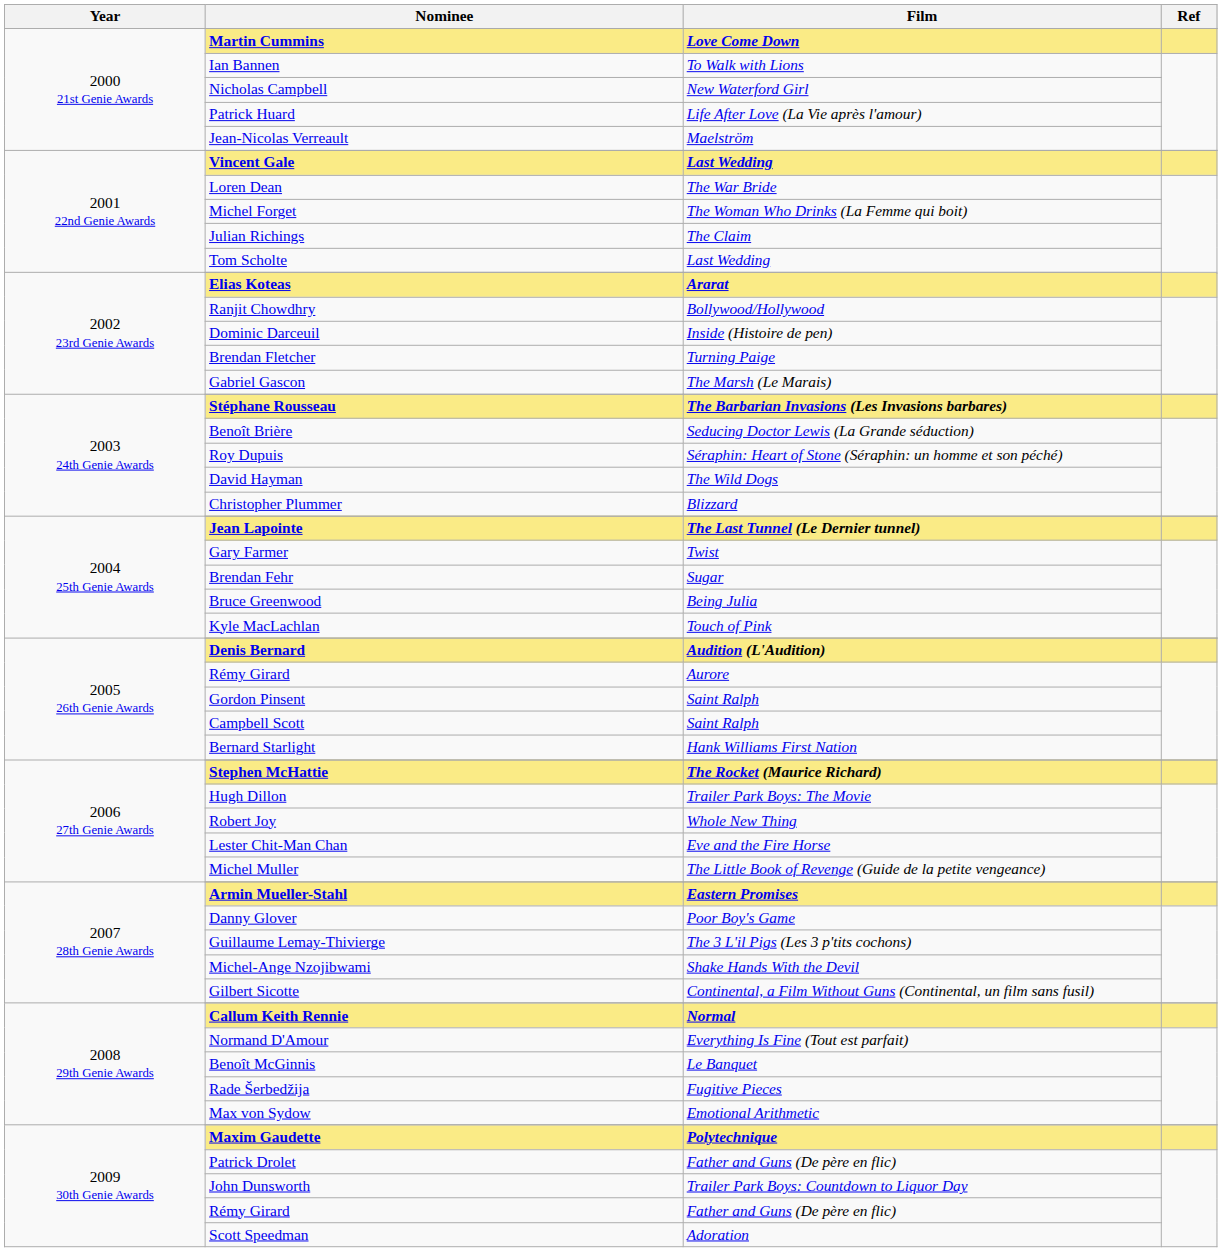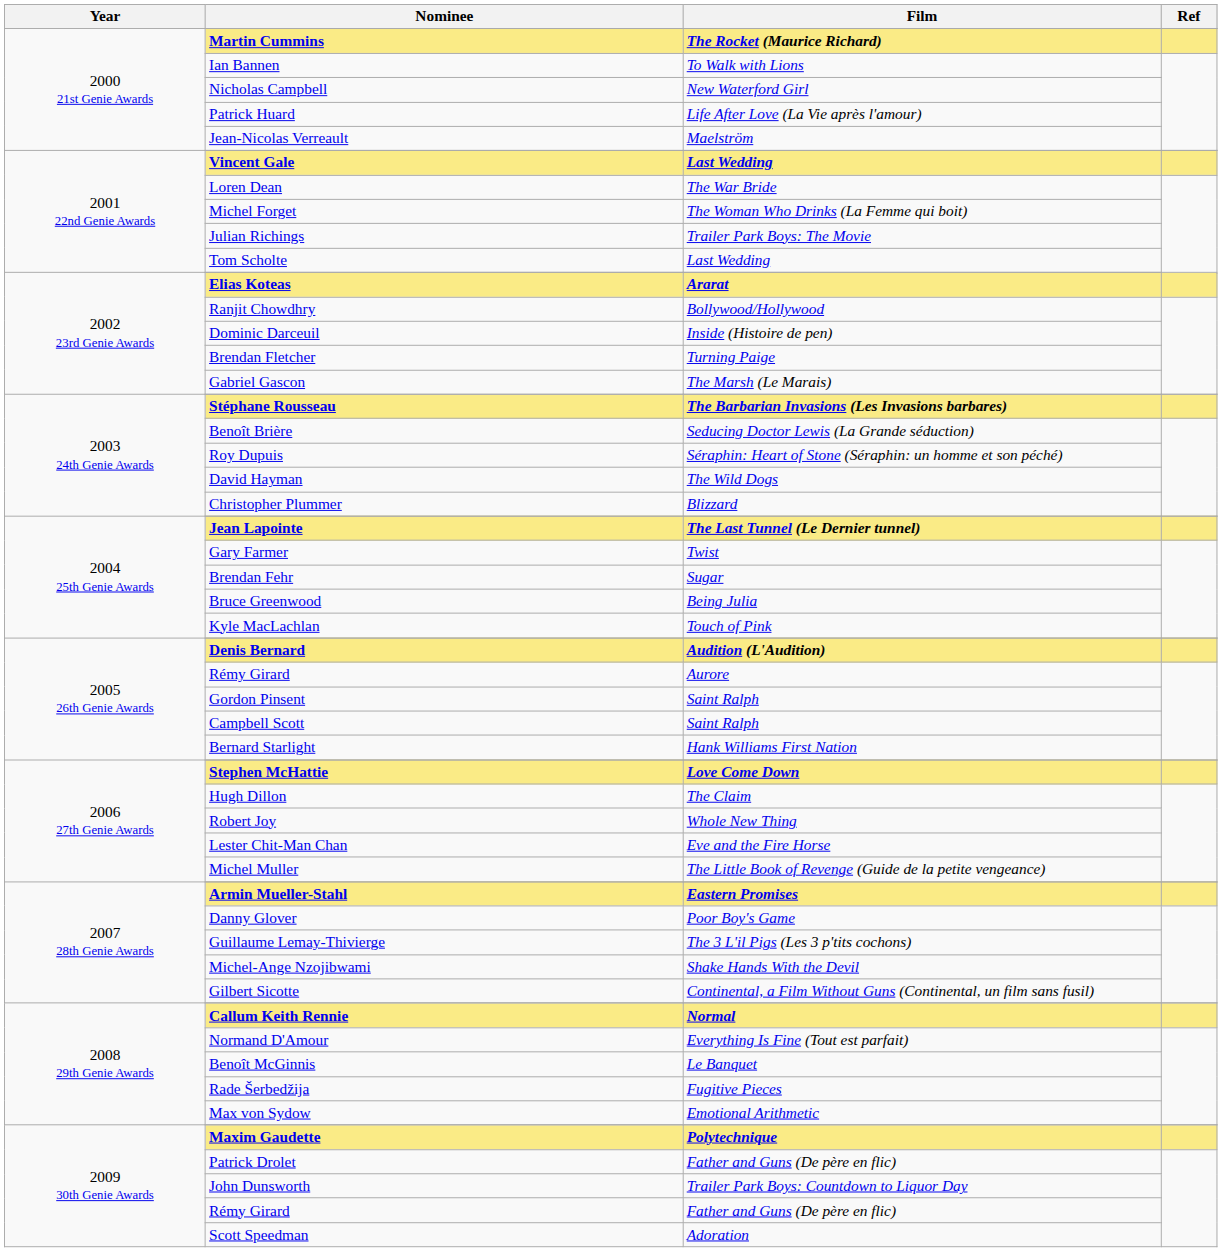Martin Cummins | Film: Love Come Down -> The Rocket (Maurice Richard)
Julian Richings | Film: The Claim -> Trailer Park Boys: The Movie
Stephen McHattie | Film: The Rocket (Maurice Richard) -> Love Come Down
Hugh Dillon | Film: Trailer Park Boys: The Movie -> The Claim
